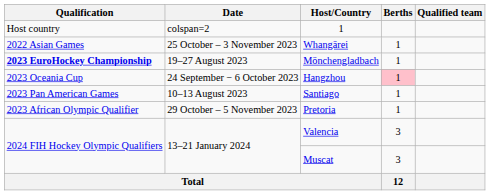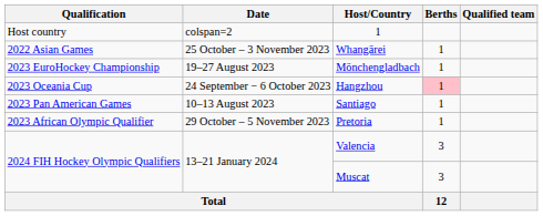Mönchengladbach | Qualification: bold -> normal
